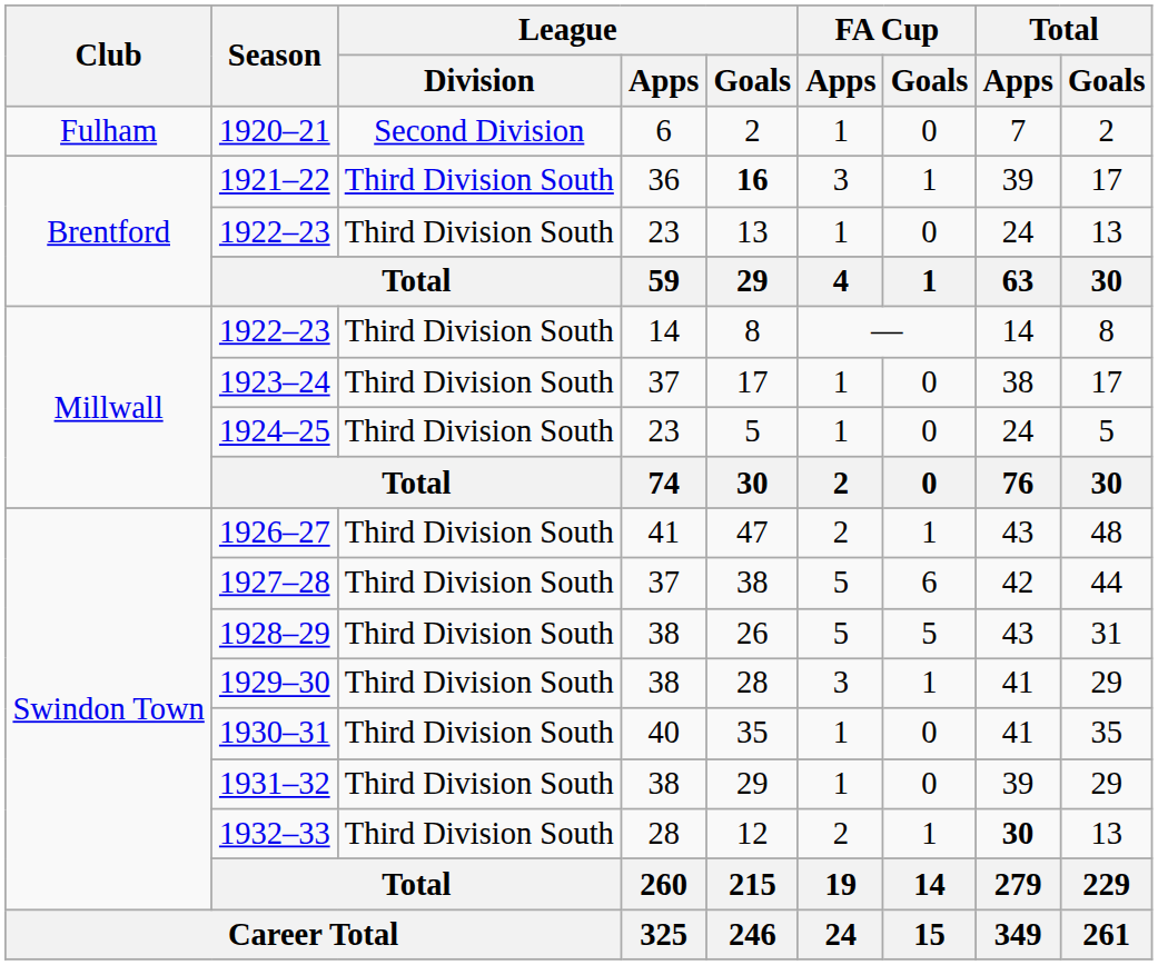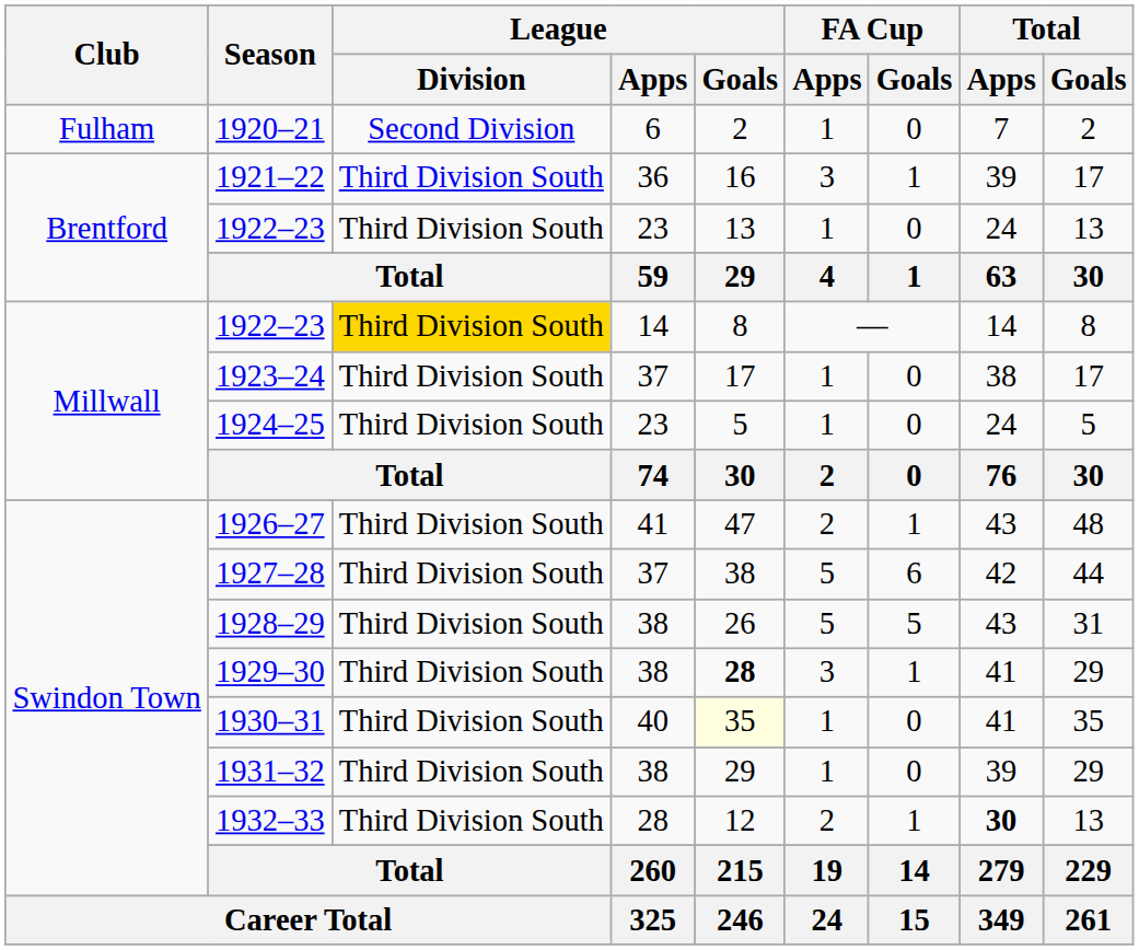1921–22 | League / Goals: bold -> normal
1922–23 / 14 | League / Division: no background -> gold background
1929–30 | League / Goals: normal -> bold
1930–31 | League / Goals: no background -> lightyellow background
